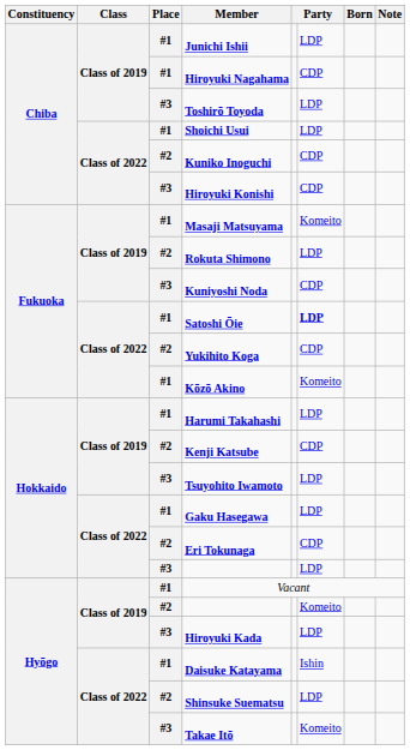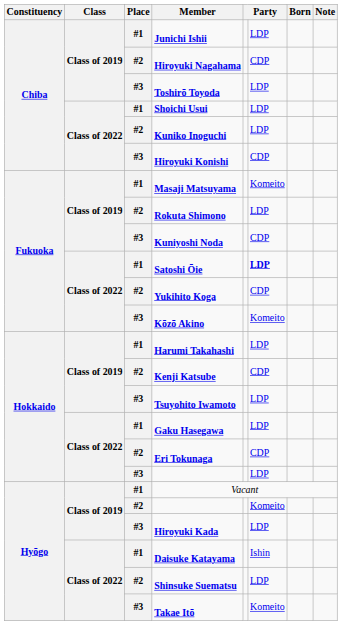Hiroyuki Nagahama | Place: #1 -> #2
Kuniko Inoguchi | column 6: CDP -> LDP
Kōzō Akino | Place: #1 -> #3
